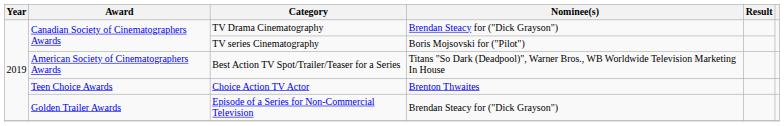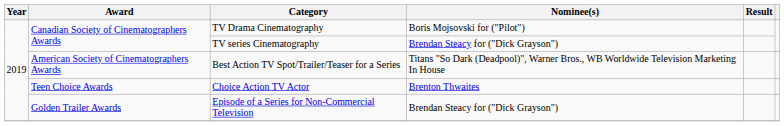TV Drama Cinematography | Nominee(s): Brendan Steacy for ("Dick Grayson") -> Boris Mojsovski for ("Pilot")
TV series Cinematography | Nominee(s): Boris Mojsovski for ("Pilot") -> Brendan Steacy for ("Dick Grayson")
